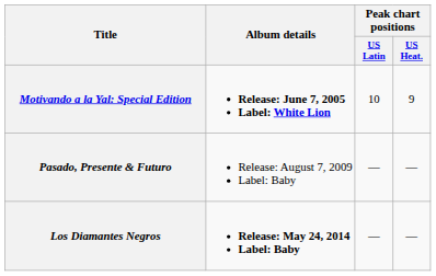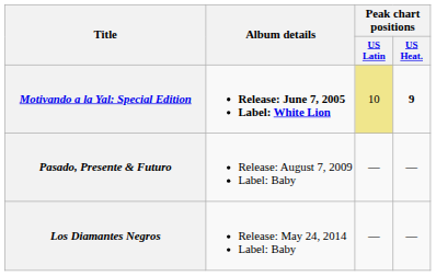Motivando a la Yal: Special Edition | Peak chart positions / US Latin: no background -> khaki background
Motivando a la Yal: Special Edition | Peak chart positions / US Heat.: normal -> bold
Los Diamantes Negros | Album details: bold -> normal
